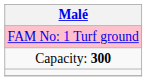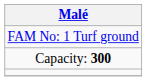row 2 | column 1: pink background -> no background
